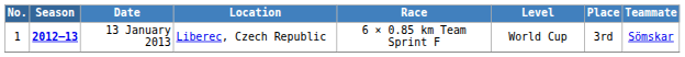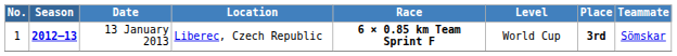13 January 2013 | Race: normal -> bold
13 January 2013 | Place: normal -> bold
